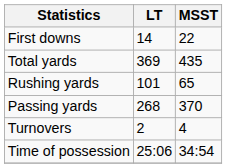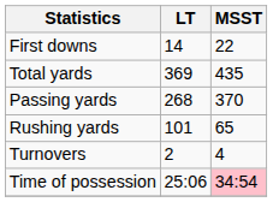rows swapped: Rushing yards <-> Passing yards
Time of possession | MSST: no background -> pink background
